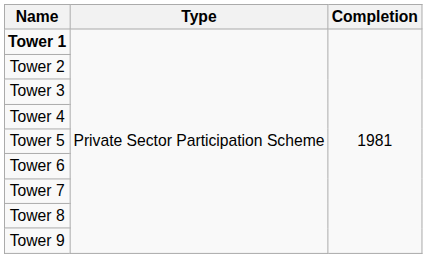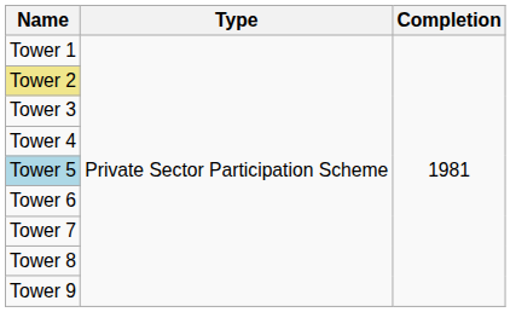Tower 1 | Name: bold -> normal
Tower 2 | Name: no background -> khaki background
Tower 5 | Name: no background -> lightblue background
